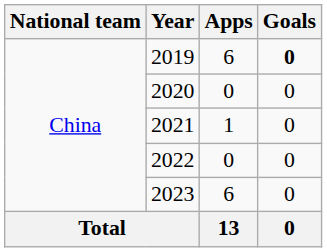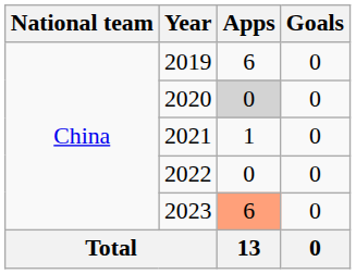2019 | Goals: bold -> normal
2020 | Apps: no background -> lightgrey background
2023 | Apps: no background -> lightsalmon background
